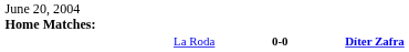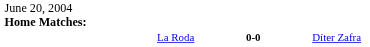La Roda | column 3: bold -> normal
